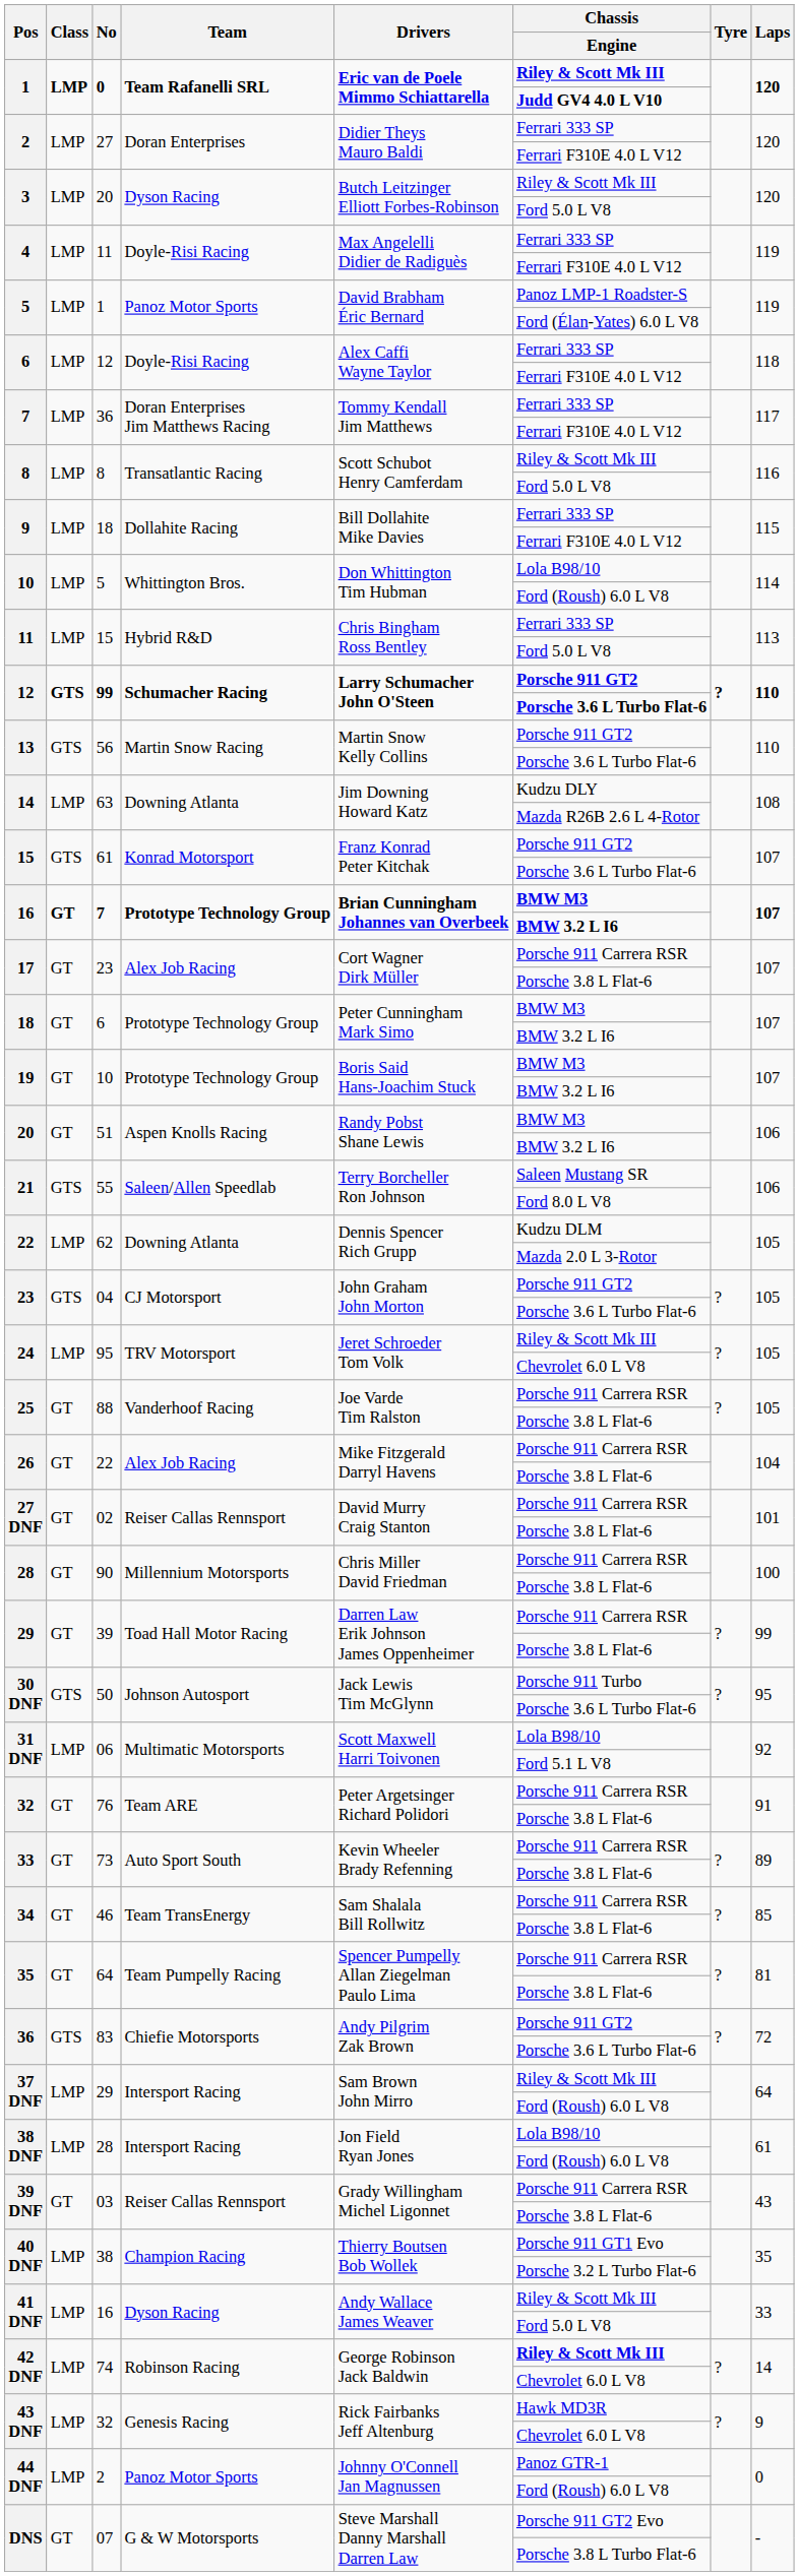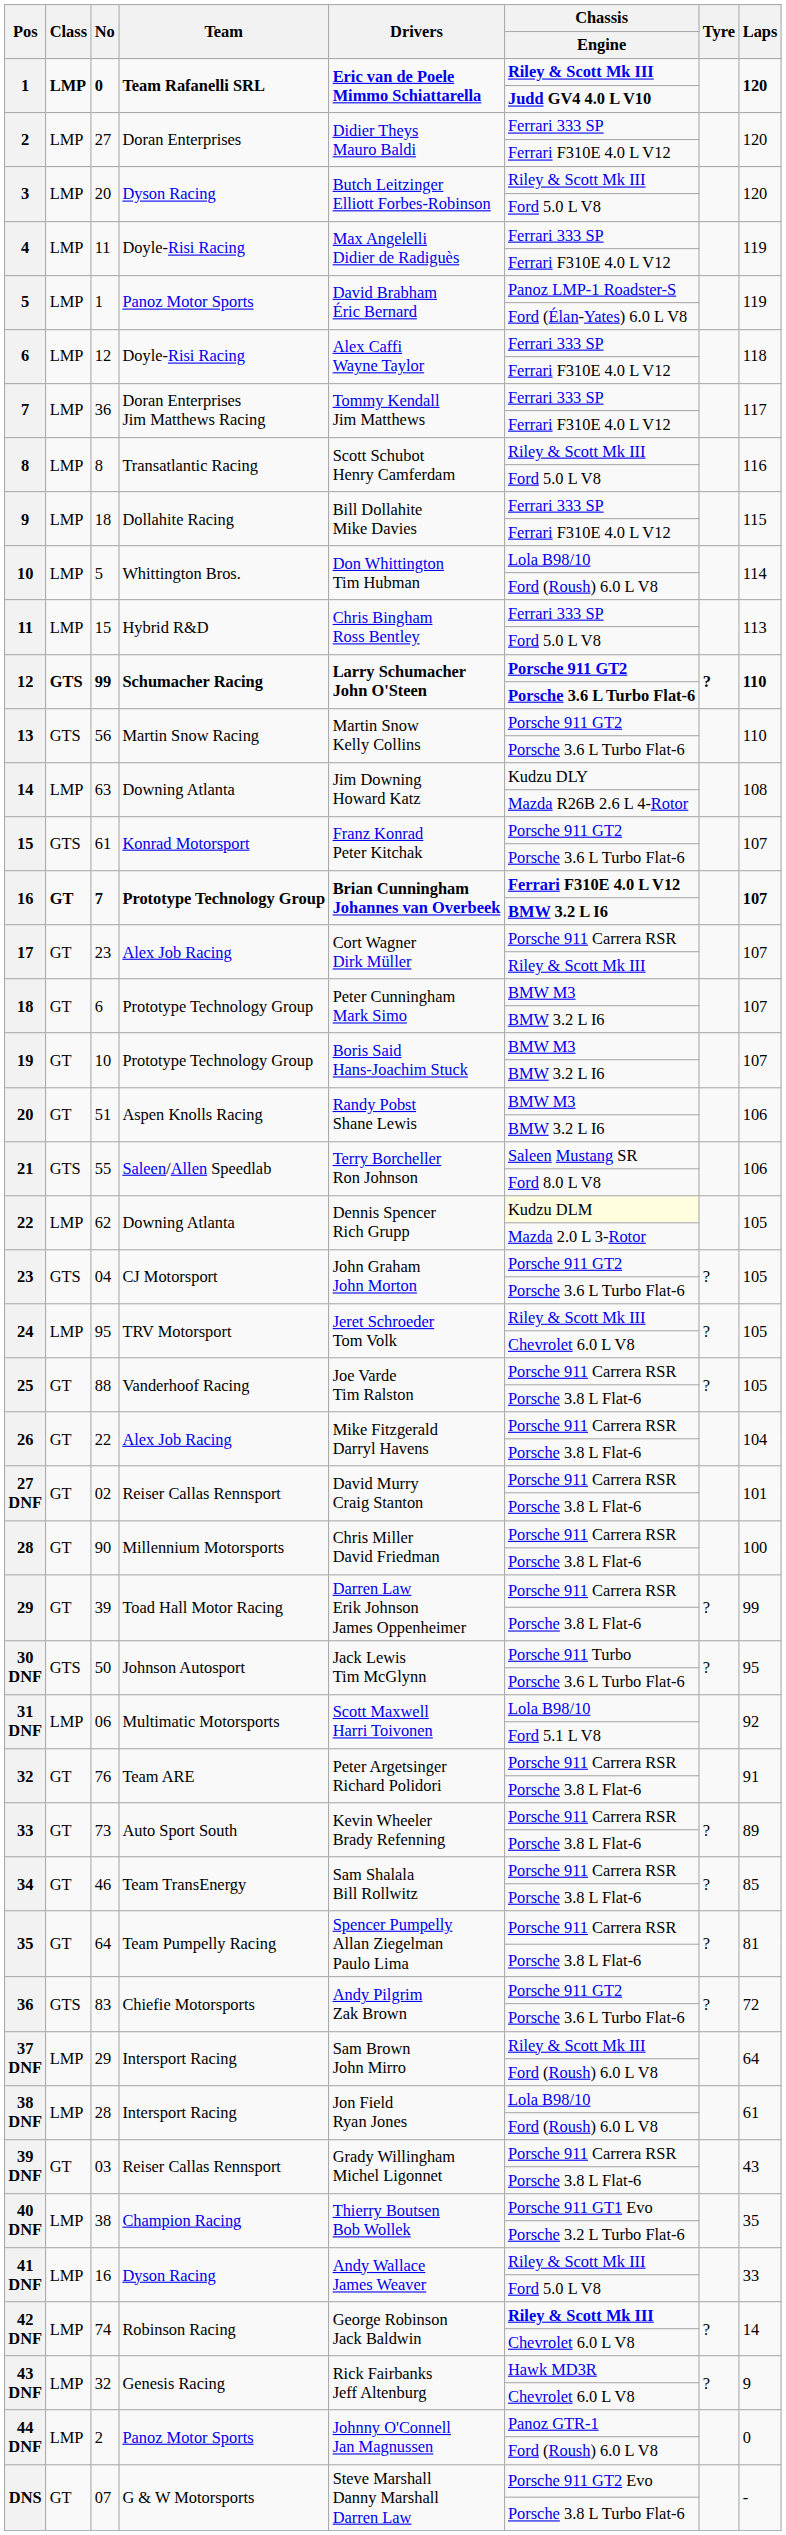row 33 | Chassis / Engine: BMW M3 -> Ferrari F310E 4.0 L V12
row 36 | Chassis / Engine: Porsche 3.8 L Flat-6 -> Riley & Scott Mk III
row 45 | Chassis / Engine: no background -> lightyellow background
